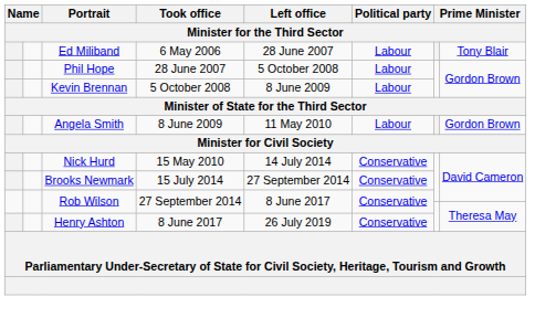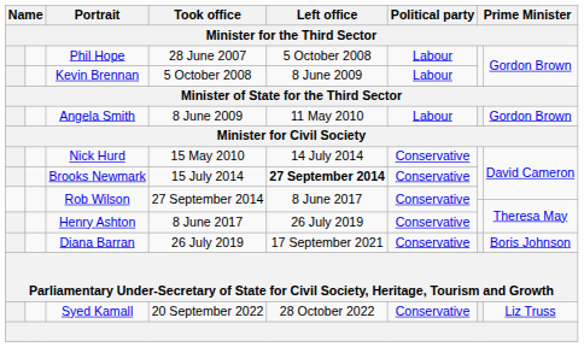- row: Ed Miliband | 6 May 2006 | 28 June 2007 | Labour | Tony Blair
Brooks Newmark | Left office: normal -> bold
+ row: Diana Barran | 26 July 2019 | 17 September 2021 | Conservative | Boris Johnson
+ row: Syed Kamall | 20 September 2022 | 28 October 2022 | Conservative | Liz Truss
